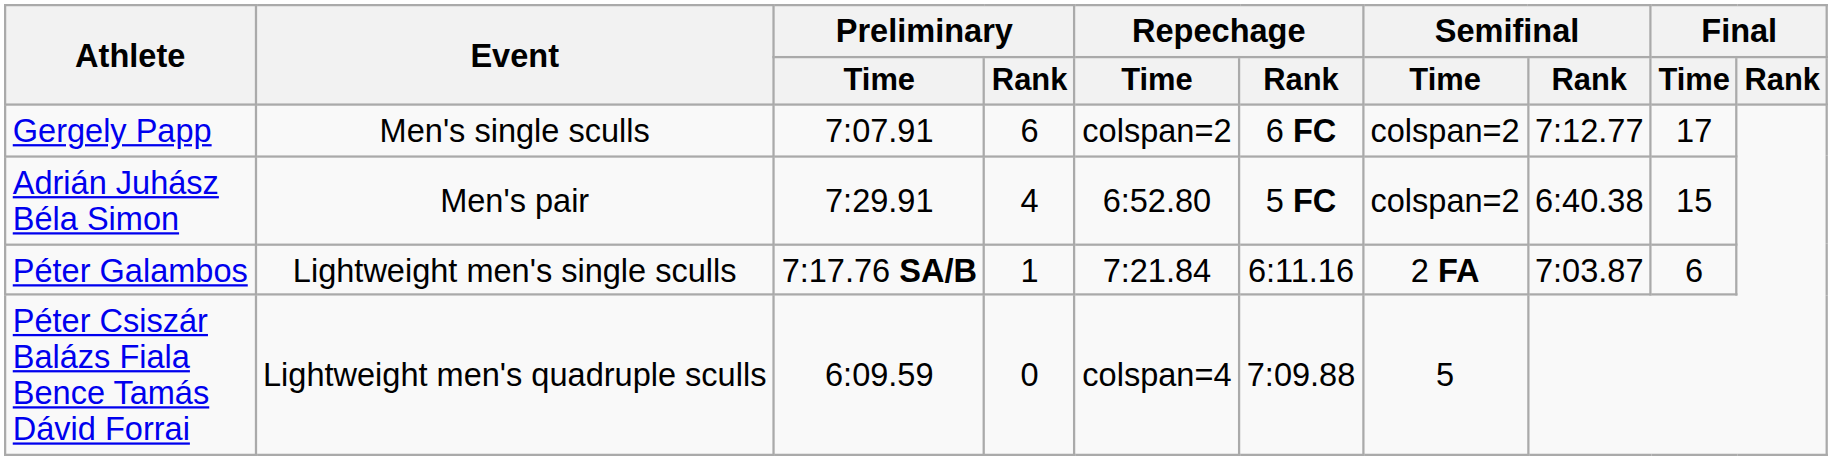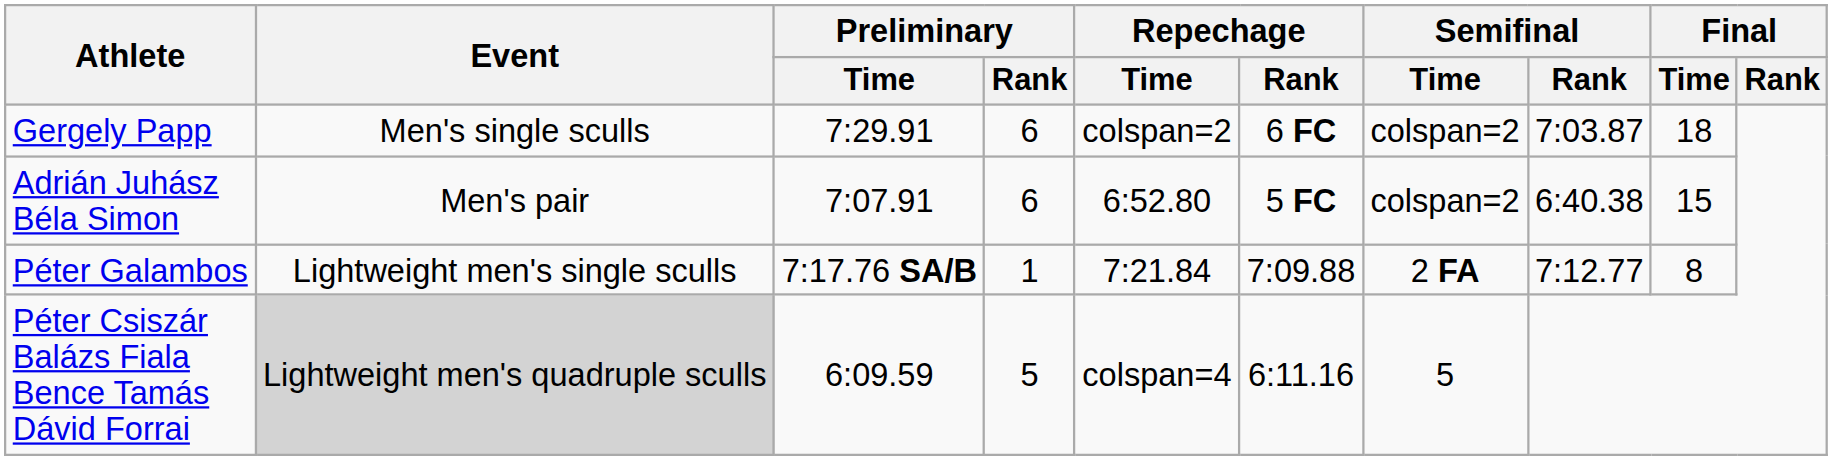Gergely Papp | Preliminary / Time: 7:07.91 -> 7:29.91
Gergely Papp | Semifinal / Rank: 7:12.77 -> 7:03.87
Gergely Papp | Final / Time: 17 -> 18
Adrián Juhász Béla Simon | Preliminary / Time: 7:29.91 -> 7:07.91
Adrián Juhász Béla Simon | Preliminary / Rank: 4 -> 6
Péter Galambos | Repechage / Rank: 6:11.16 -> 7:09.88
Péter Galambos | Semifinal / Rank: 7:03.87 -> 7:12.77
Péter Galambos | Final / Time: 6 -> 8
Péter Csiszár Balázs Fiala Bence Tamás Dávid Forrai | Event: no background -> lightgrey background
Péter Csiszár Balázs Fiala Bence Tamás Dávid Forrai | Preliminary / Rank: 0 -> 5
Péter Csiszár Balázs Fiala Bence Tamás Dávid Forrai | Repechage / Rank: 7:09.88 -> 6:11.16
